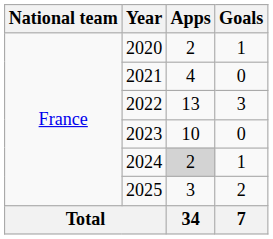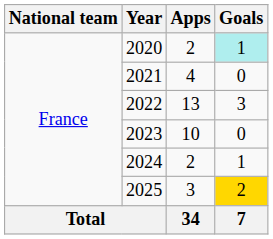2020 | Goals: no background -> paleturquoise background
2024 | Apps: lightgrey background -> no background
2025 | Goals: no background -> gold background
